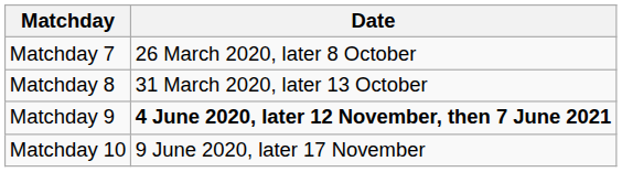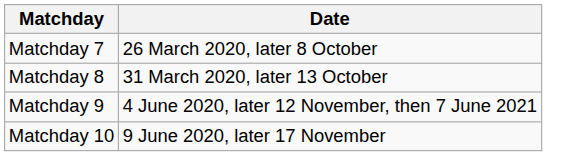Matchday 9 | Date: bold -> normal
